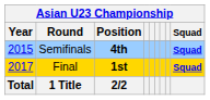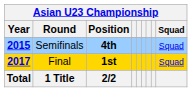Semifinals | Year: normal -> bold
Semifinals | Squad: bold -> normal
Final | Year: normal -> bold
Final | Squad: bold -> normal
